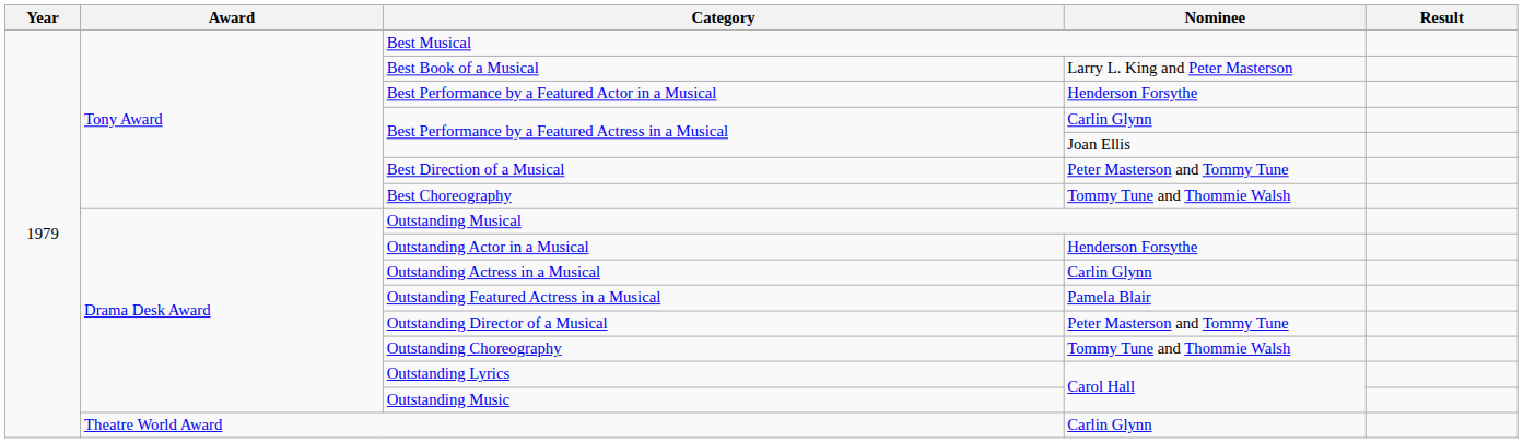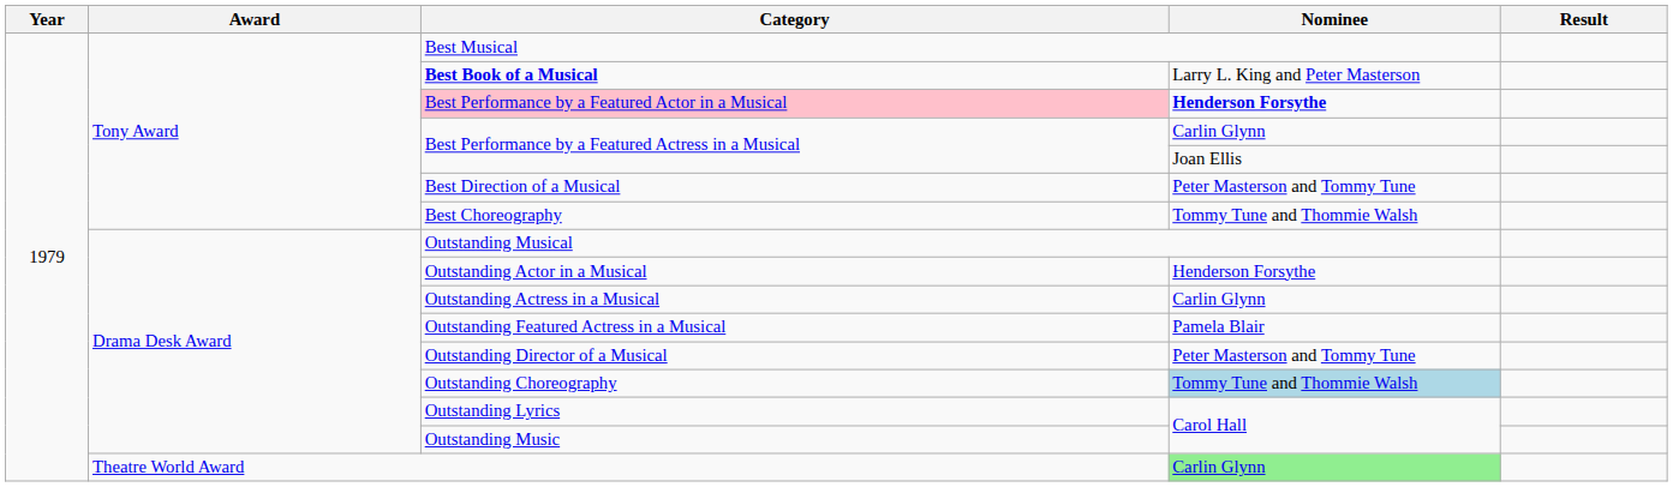Best Book of a Musical | Category: normal -> bold
Best Performance by a Featured Actor in a Musical | Category: no background -> pink background
Best Performance by a Featured Actor in a Musical | Nominee: normal -> bold
Outstanding Choreography | Nominee: no background -> lightblue background
Theatre World Award | Nominee: no background -> lightgreen background
